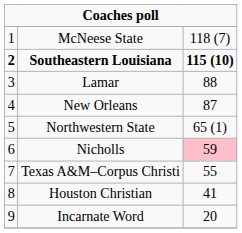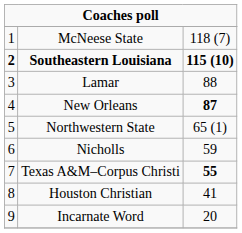New Orleans | column 3: normal -> bold
Nicholls | column 3: pink background -> no background
Texas A&M–Corpus Christi | column 3: normal -> bold
